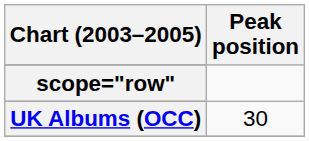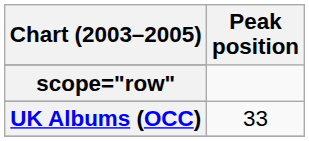UK Albums (OCC) | Peak position: 30 -> 33
